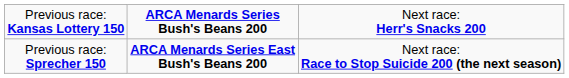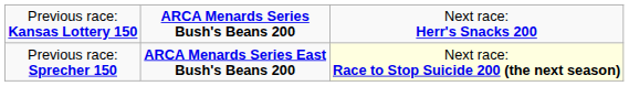Previous race: Sprecher 150 | column 3: no background -> lightyellow background
